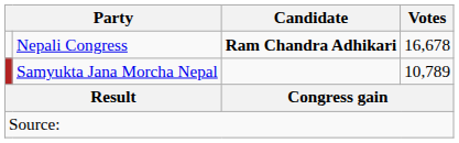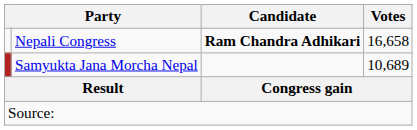Nepali Congress | Votes: 16,678 -> 16,658
Samyukta Jana Morcha Nepal | Votes: 10,789 -> 10,689
